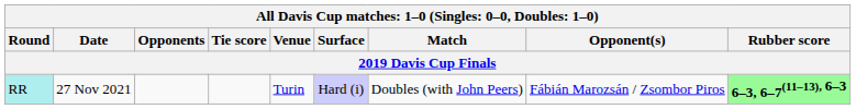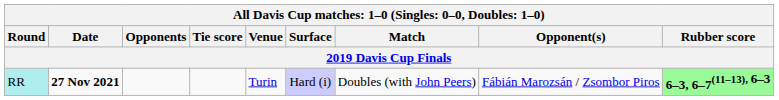RR | Date: normal -> bold
